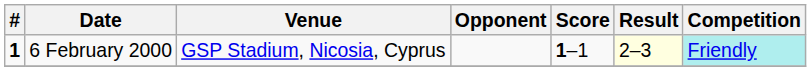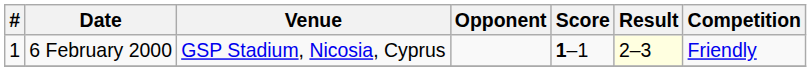6 February 2000 | #: bold -> normal
6 February 2000 | Competition: paleturquoise background -> no background
